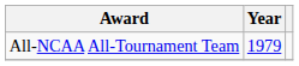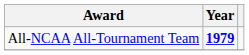row 2 | Year: normal -> bold
